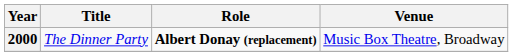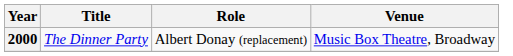2000 | Role: bold -> normal
